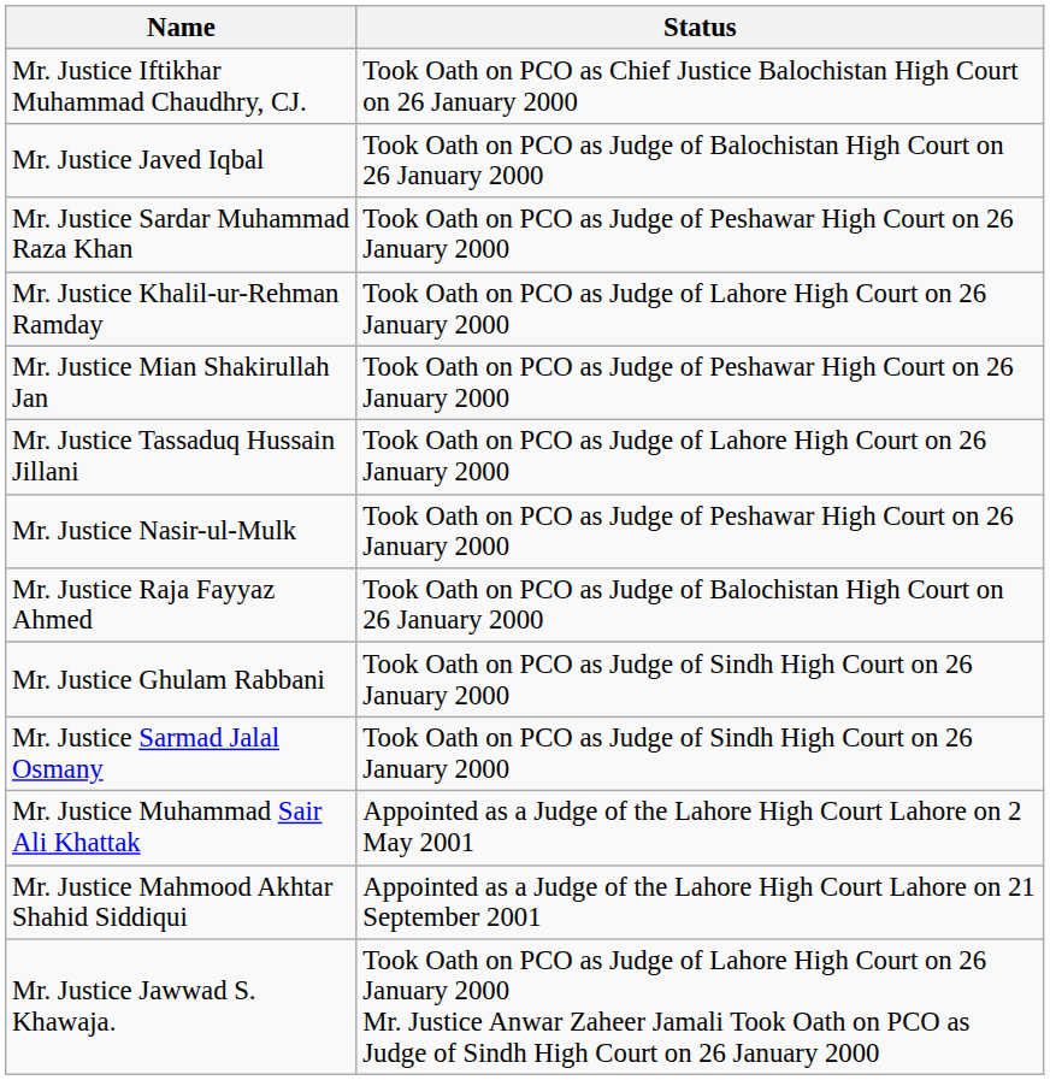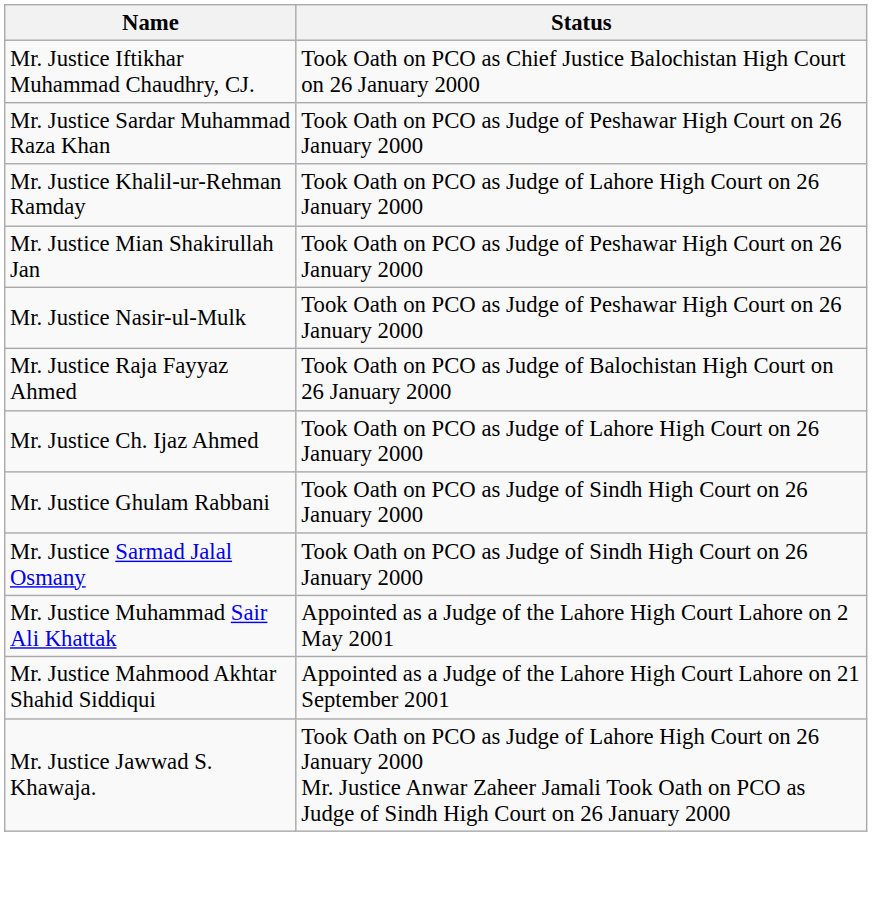- row: Mr. Justice Javed Iqbal | Took Oath on PCO as Judge of Balochistan High Court on 26 January 2000
- row: Mr. Justice Tassaduq Hussain Jillani | Took Oath on PCO as Judge of Lahore High Court on 26 January 2000
+ row: Mr. Justice Ch. Ijaz Ahmed | Took Oath on PCO as Judge of Lahore High Court on 26 January 2000
